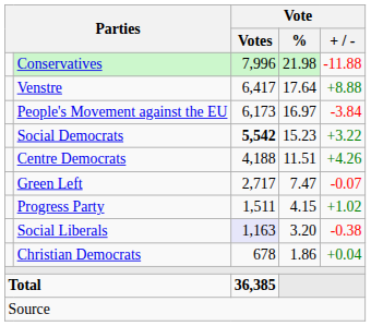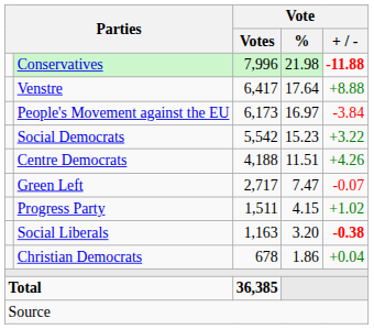Conservatives | Vote / + / -: normal -> bold
Social Democrats | Vote / Votes: bold -> normal
Social Liberals | Vote / Votes: lavender background -> no background
Social Liberals | Vote / + / -: normal -> bold
